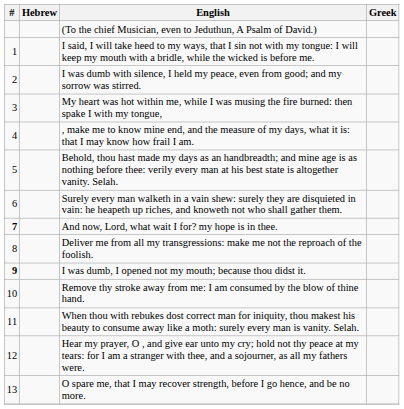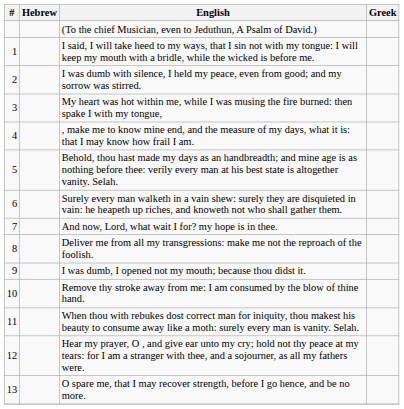And now, Lord, what wait I for? my hope is in thee. | #: bold -> normal
I was dumb, I opened not my mouth; because thou didst it. | #: bold -> normal
